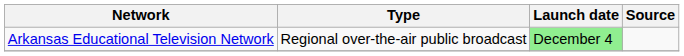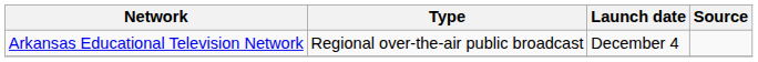Arkansas Educational Television Network | Launch date: lightgreen background -> no background
